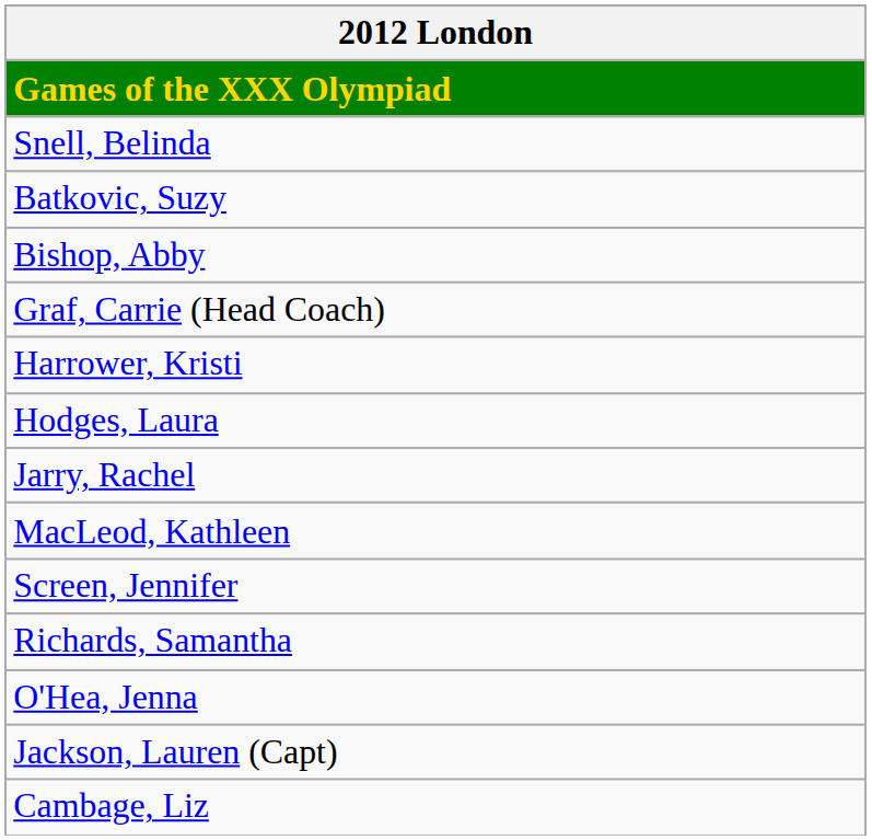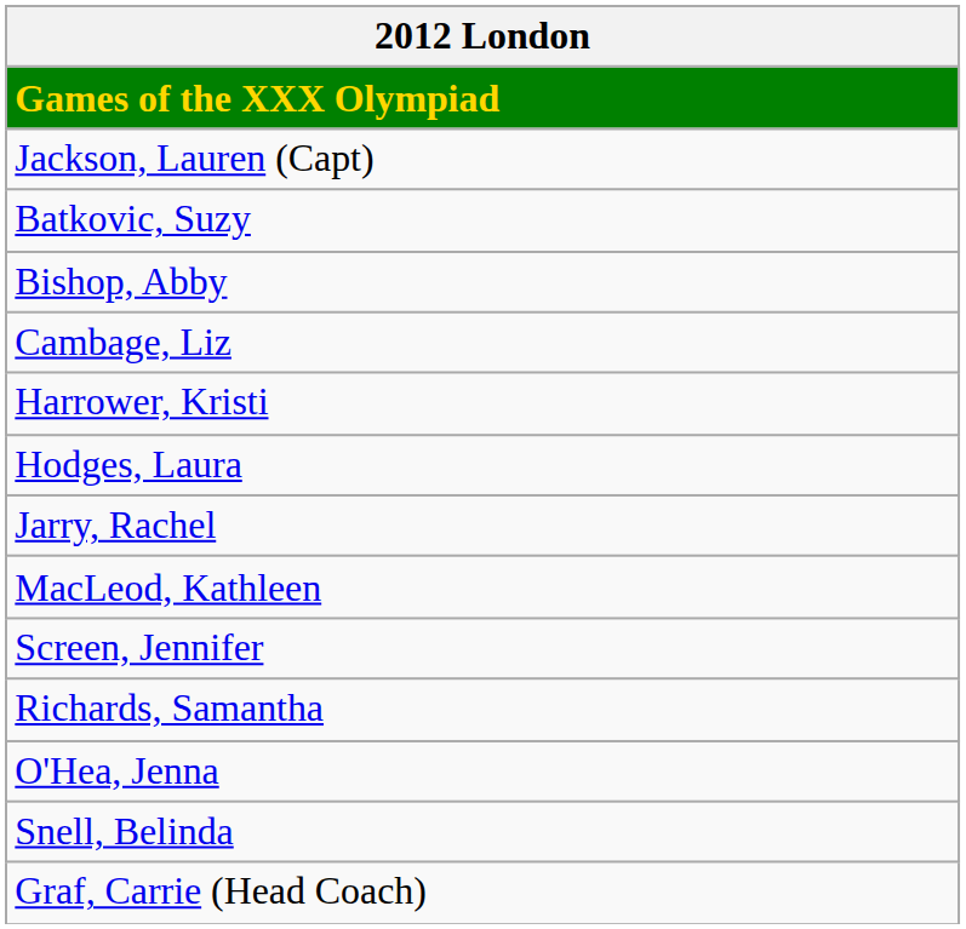row 3 | column 1: Snell, Belinda -> Jackson, Lauren (Capt)
row 6 | column 1: Graf, Carrie (Head Coach) -> Cambage, Liz
row 14 | column 1: Jackson, Lauren (Capt) -> Snell, Belinda
row 15 | column 1: Cambage, Liz -> Graf, Carrie (Head Coach)
